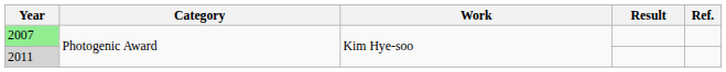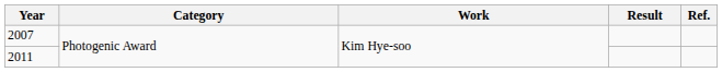2007 | Year: lightgreen background -> no background
2011 | Year: lightgrey background -> no background
